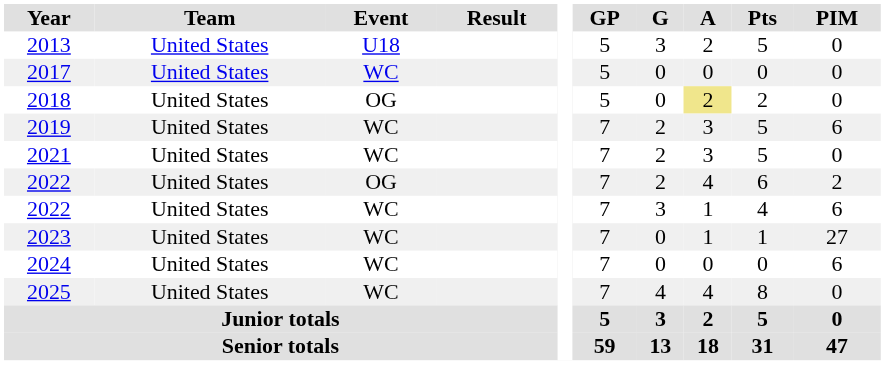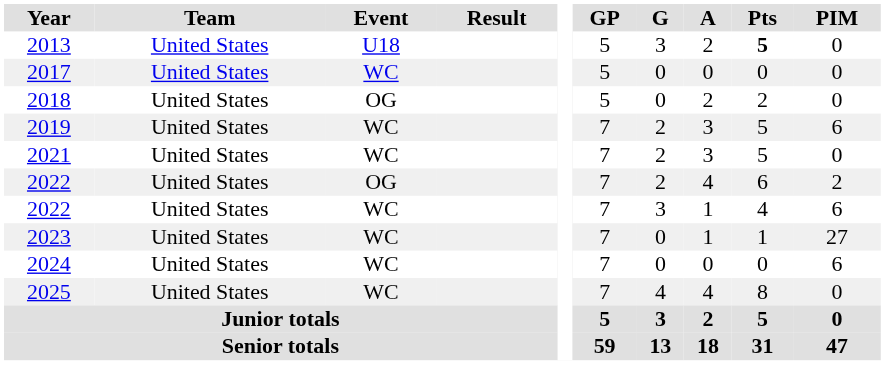2013 | Pts: normal -> bold
2018 | A: khaki background -> no background
